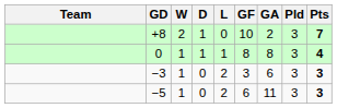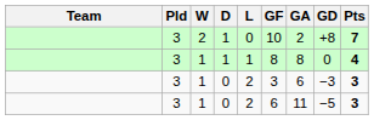columns swapped: Pld <-> GD
